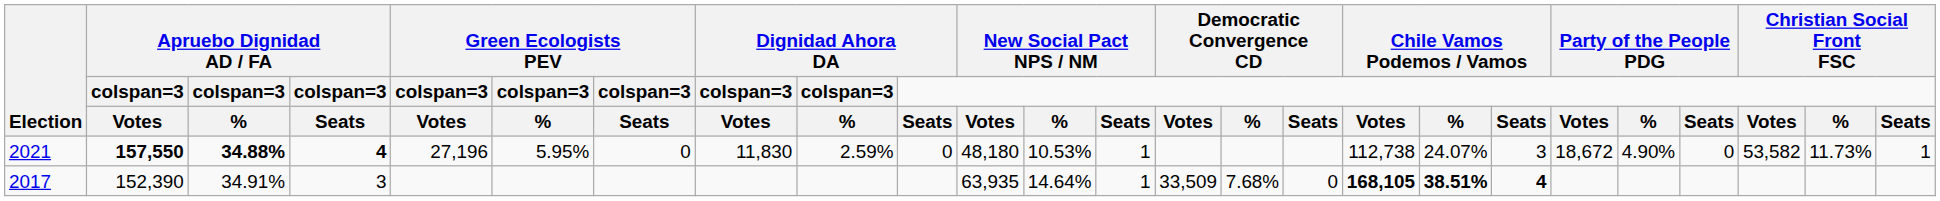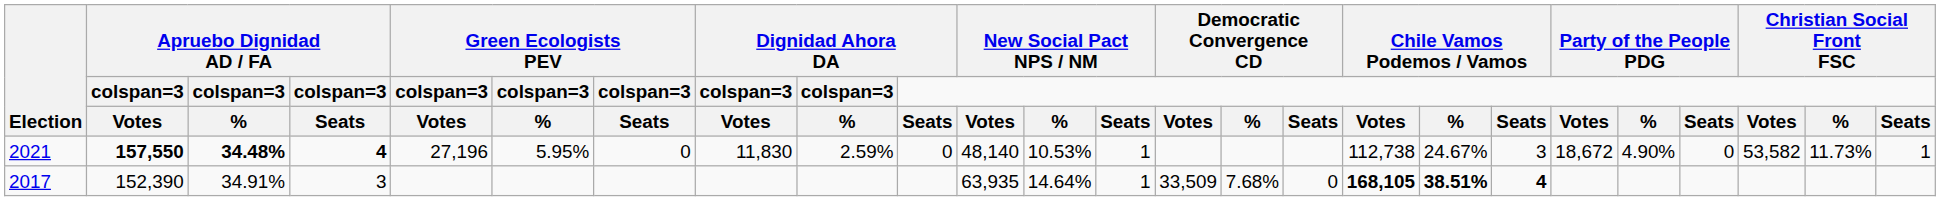2021 | Apruebo Dignidad AD / FA / colspan=3 / %: 34.88% -> 34.48%
2021 | New Social Pact NPS / NM / Votes: 48,180 -> 48,140
2021 | Chile Vamos Podemos / Vamos / %: 24.07% -> 24.67%
